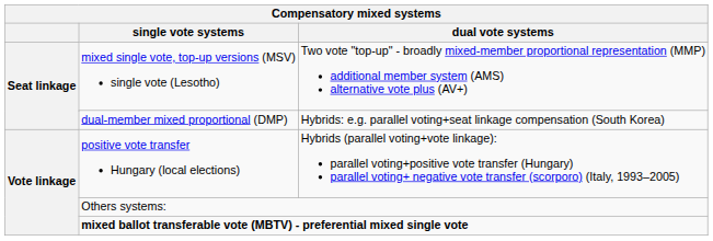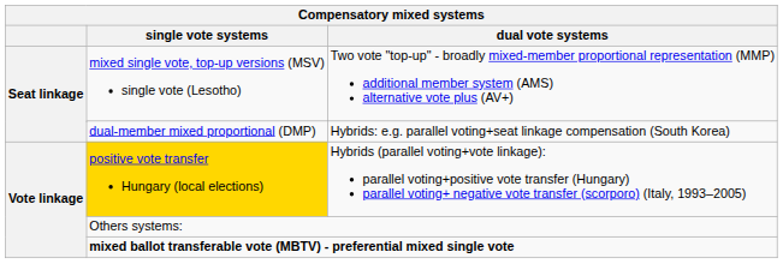positive vote transfer Hungary (local elections) | single vote systems: no background -> gold background
